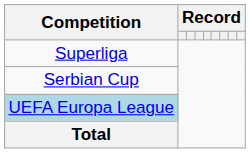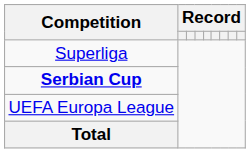Serbian Cup | Competition: normal -> bold
UEFA Europa League | Competition: lightblue background -> no background
